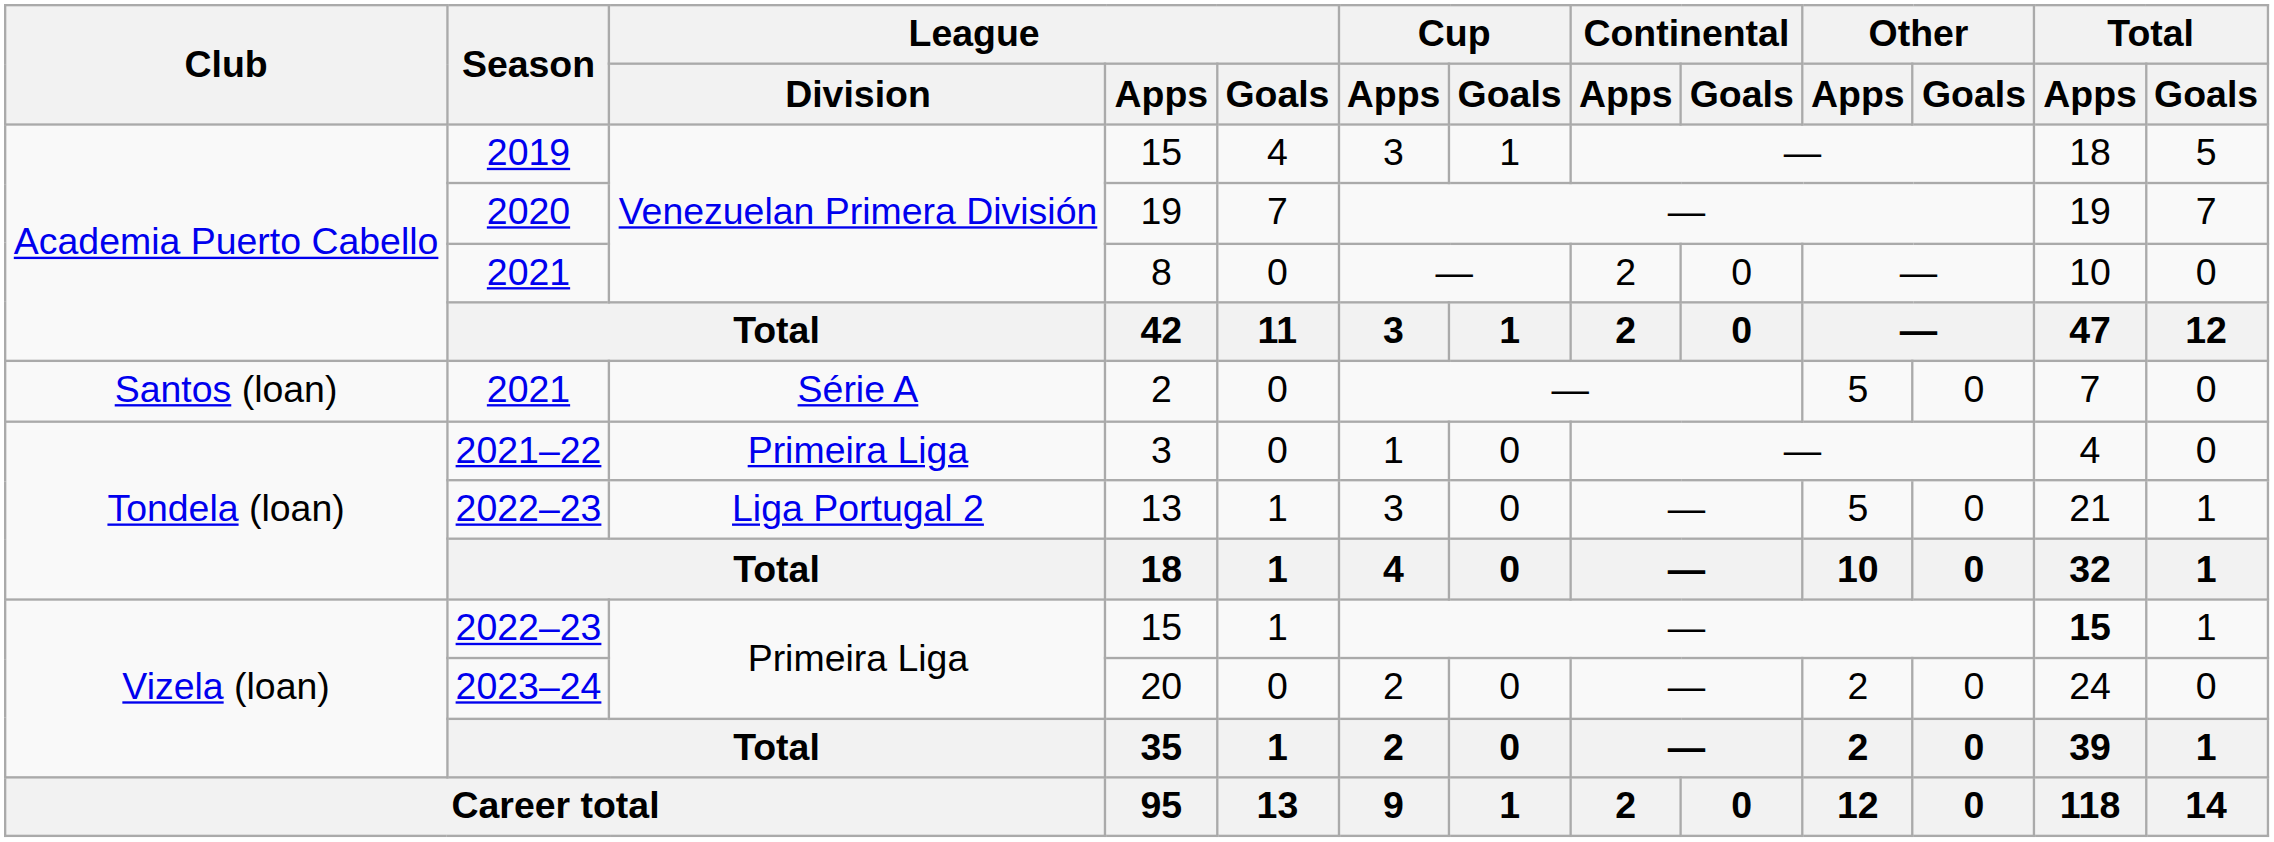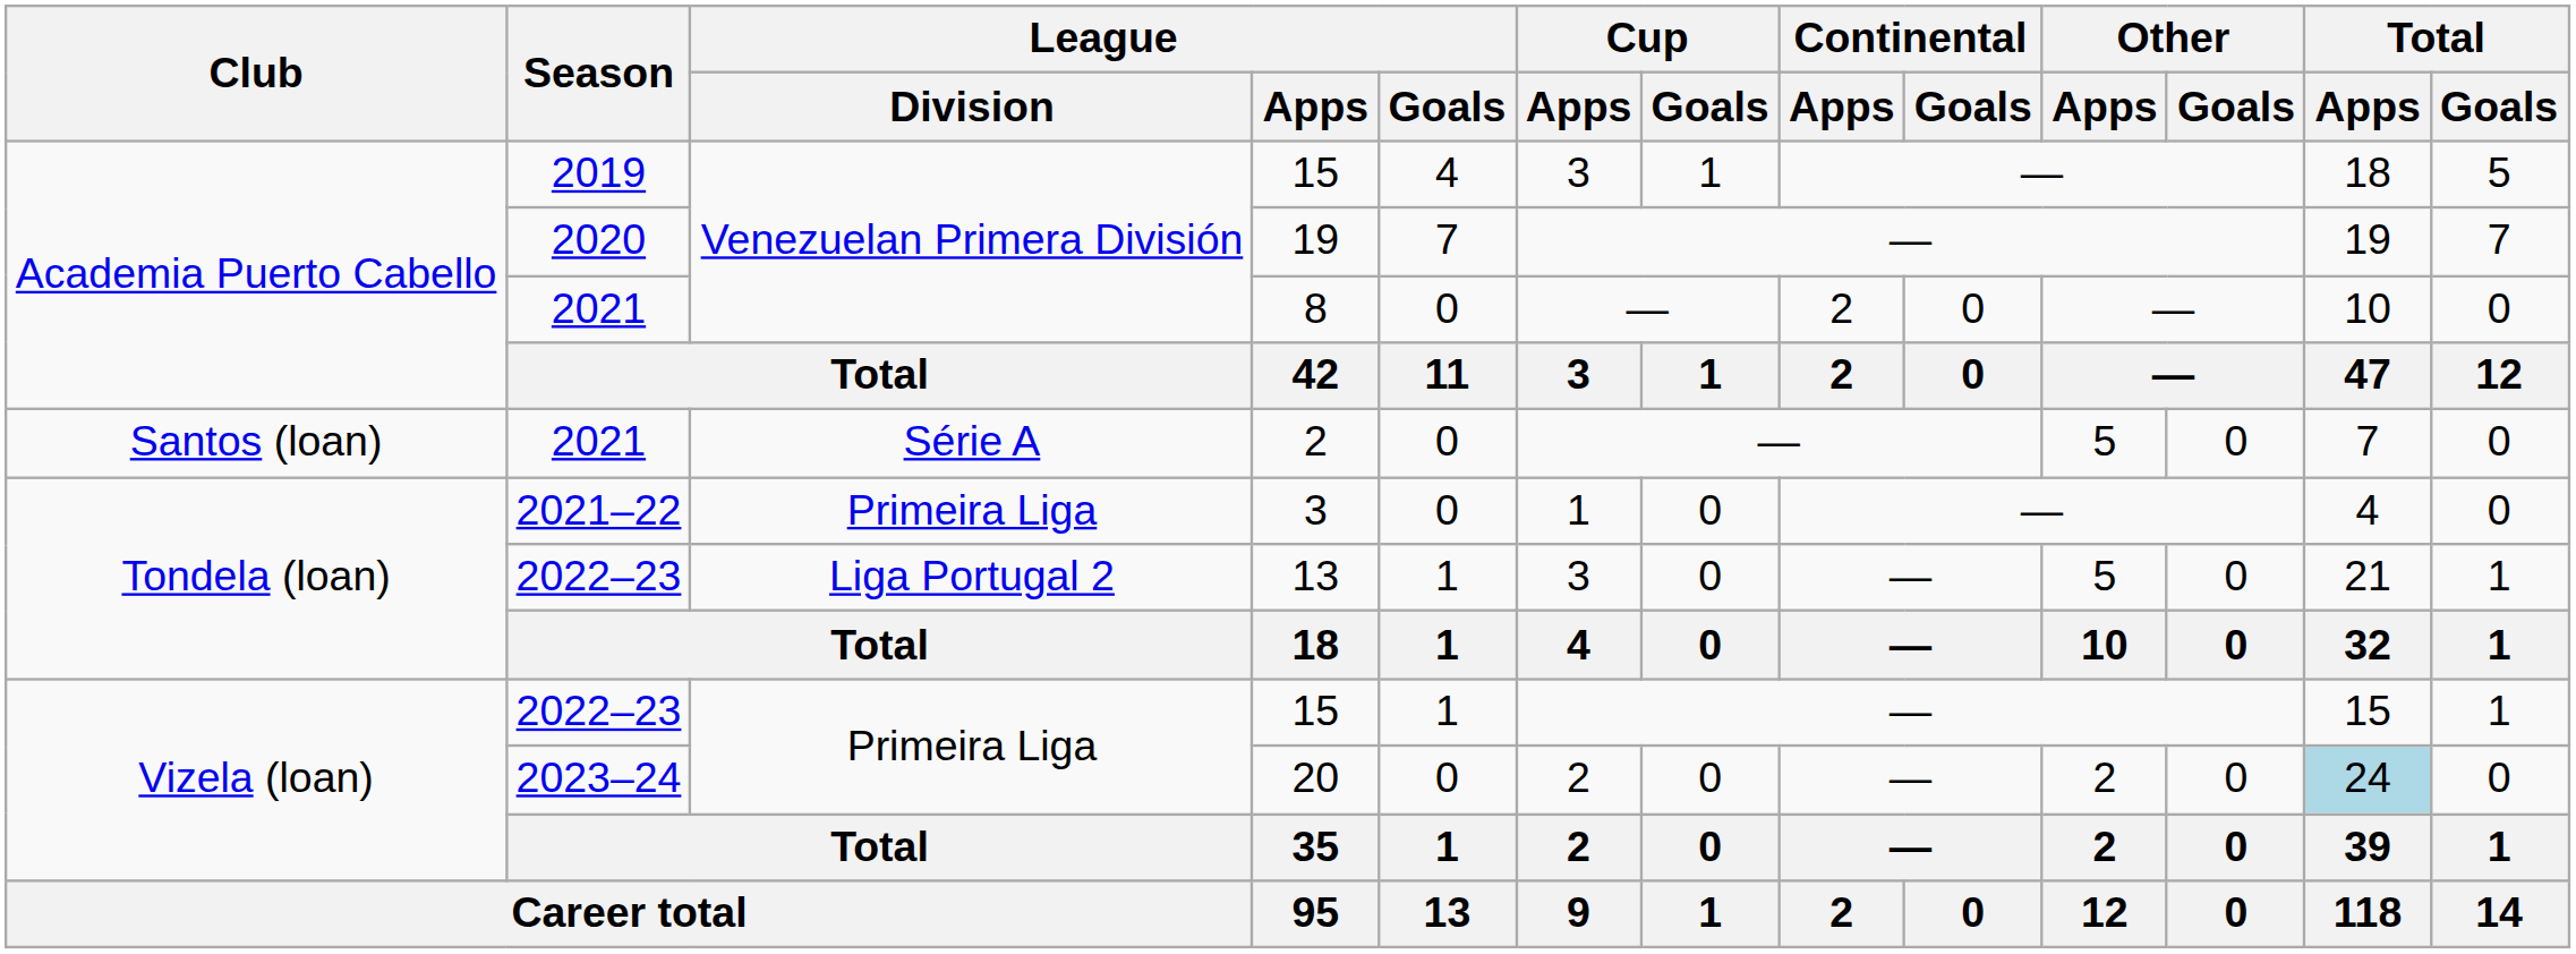2022–23 / 15 | Total / Apps: bold -> normal
20 | Total / Apps: no background -> lightblue background
